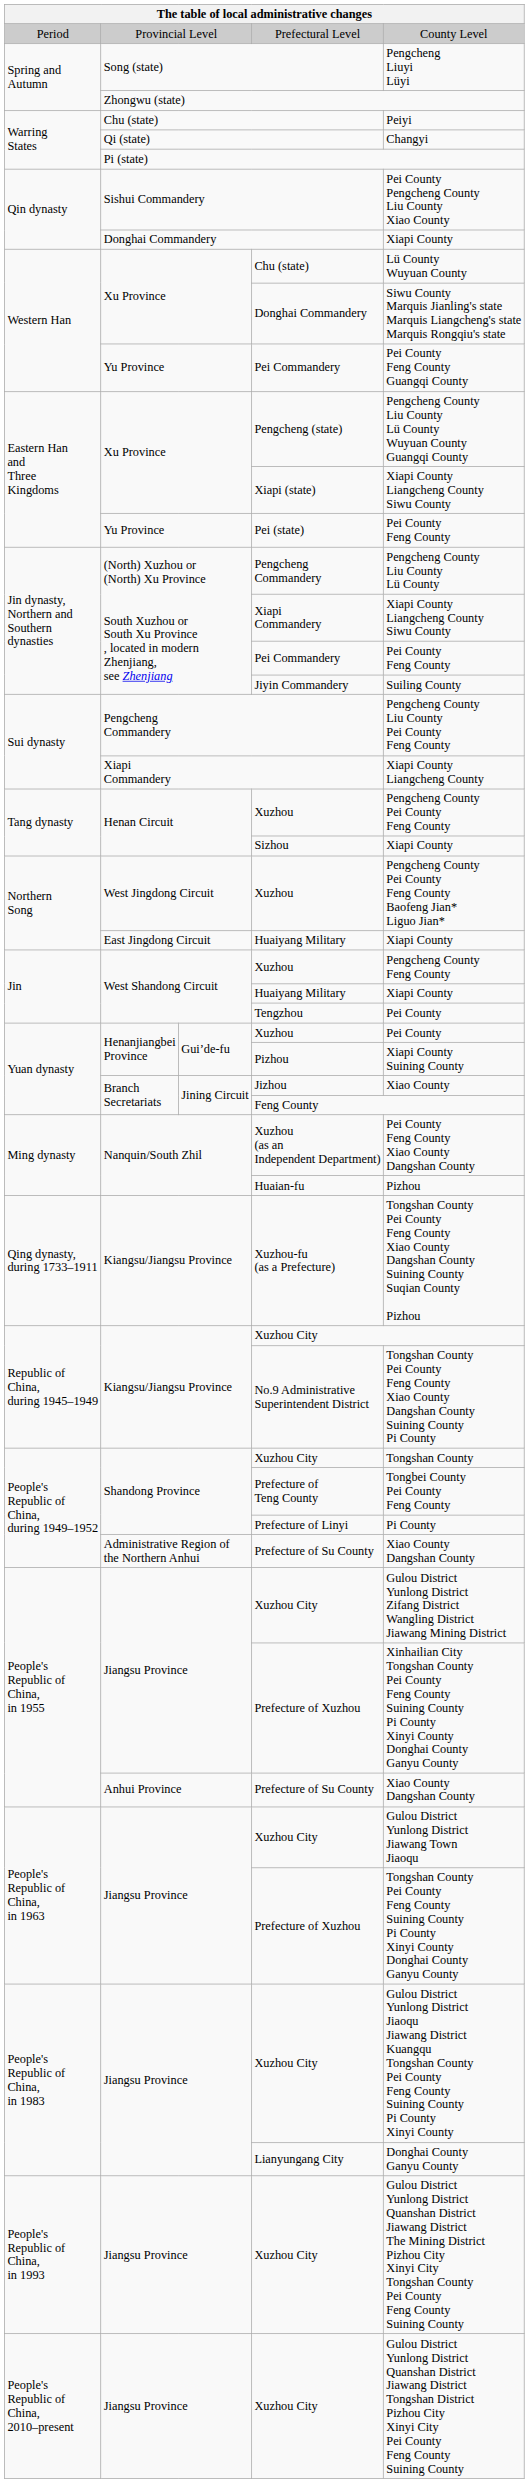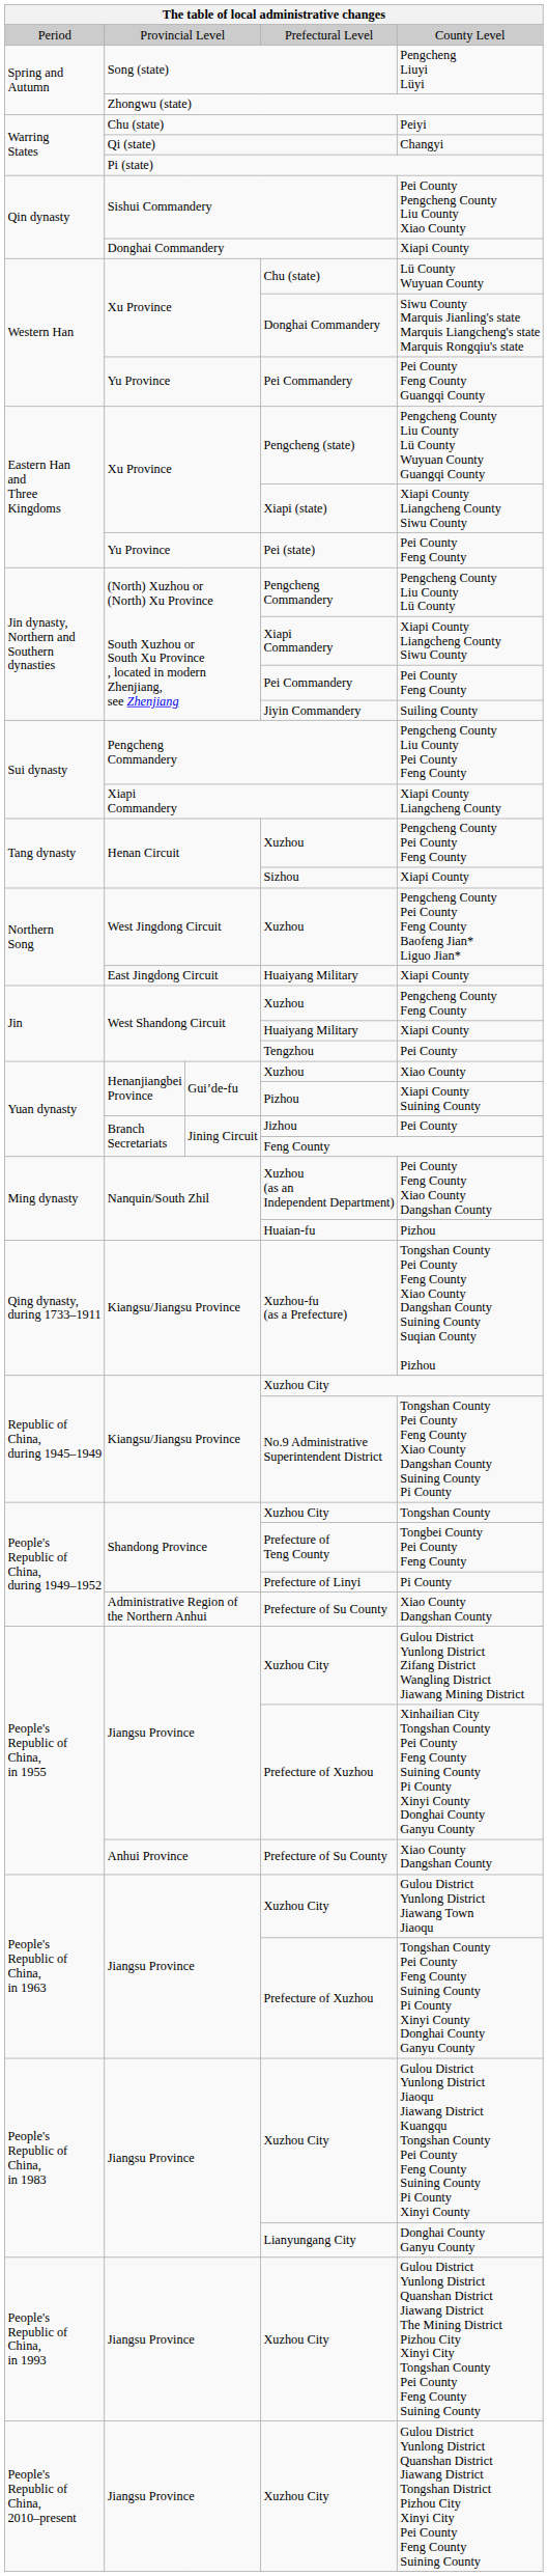Yuan dynasty / Xuzhou | column 5: Pei County -> Xiao County
Jizhou | column 5: Xiao County -> Pei County
